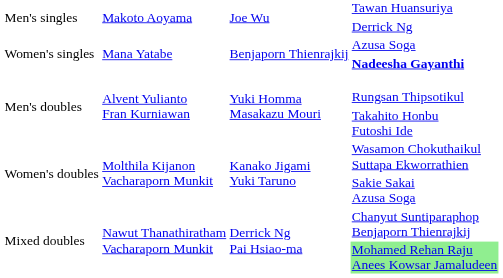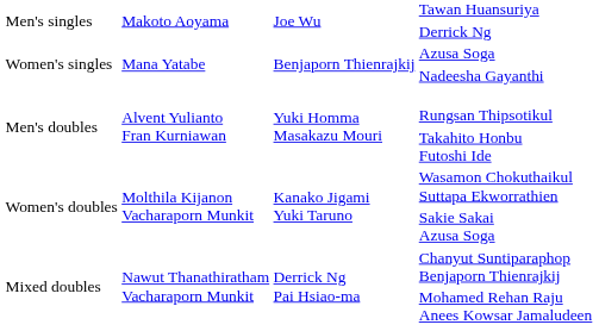Nadeesha Gayanthi | column 4: bold -> normal
Mohamed Rehan Raju Anees Kowsar Jamaludeen | column 4: lightgreen background -> no background
